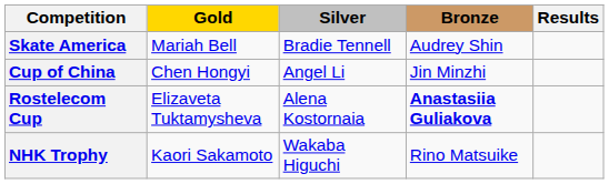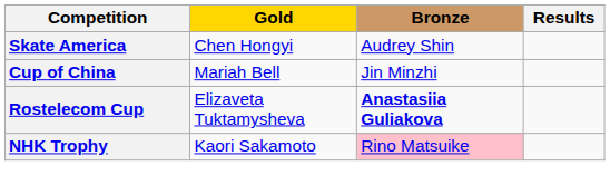- column: Silver | Bradie Tennell | Angel Li | Alena Kostornaia | Wakaba Higuchi
Skate America | Gold: Mariah Bell -> Chen Hongyi
Cup of China | Gold: Chen Hongyi -> Mariah Bell
NHK Trophy | Bronze: no background -> pink background
